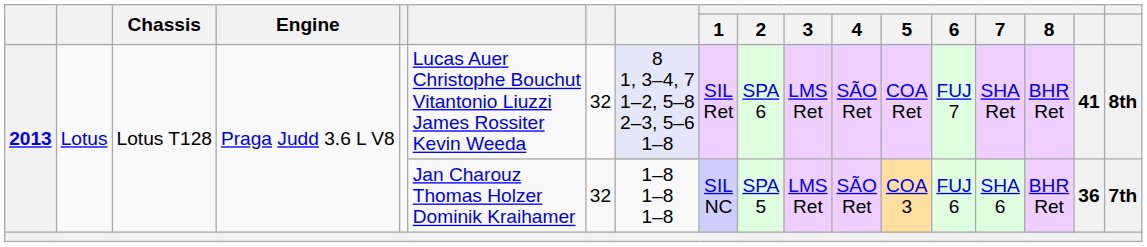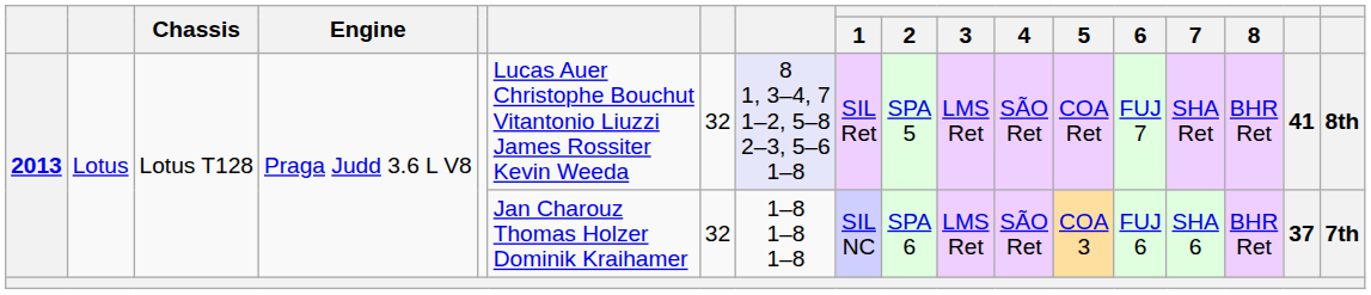row 3 | 2: SPA 6 -> SPA 5
row 4 | 2: SPA 5 -> SPA 6
row 4 | column 17: 36 -> 37
